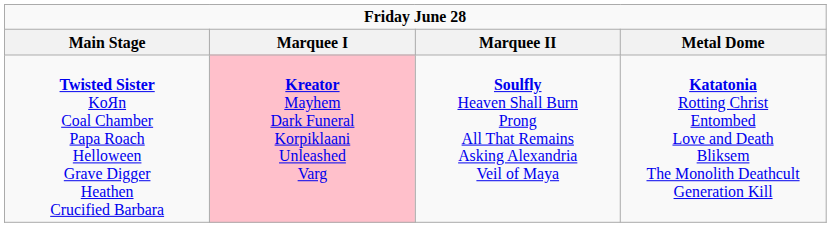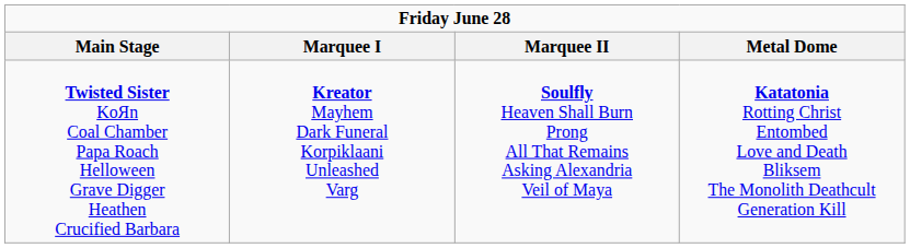row 3 | Marquee I: pink background -> no background
